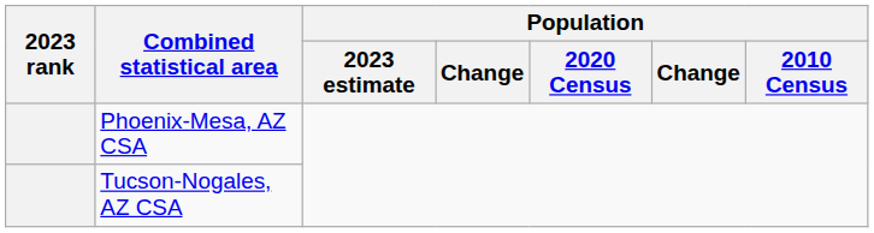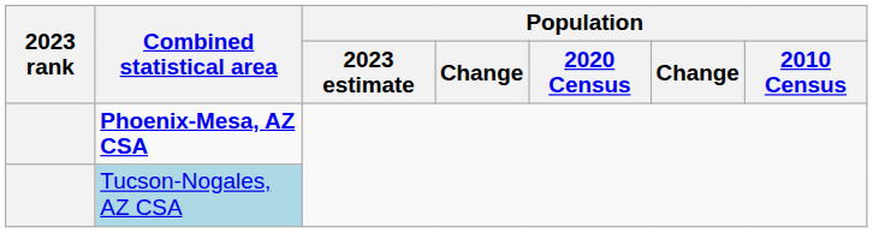Phoenix-Mesa, AZ CSA | Combined statistical area: normal -> bold
Tucson-Nogales, AZ CSA | Combined statistical area: no background -> lightblue background
